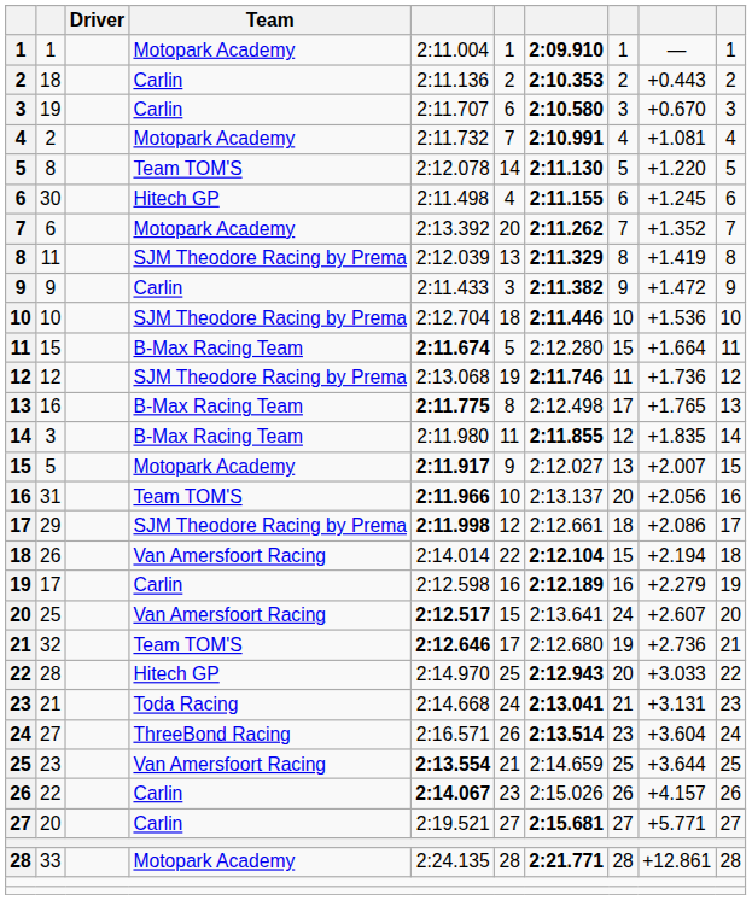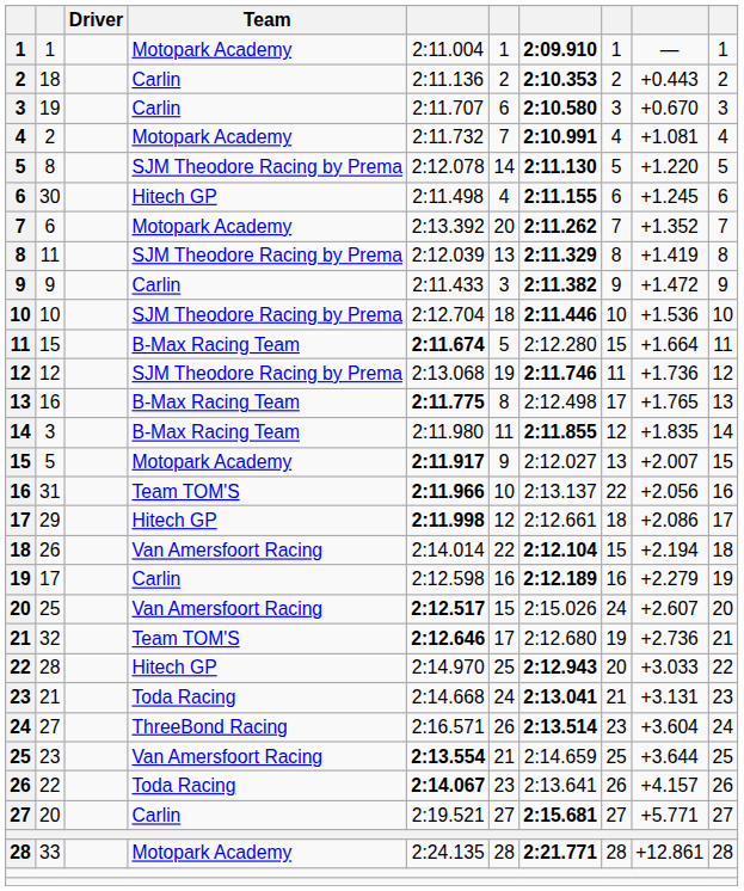row 6 | Team: Team TOM'S -> SJM Theodore Racing by Prema
row 17 | column 8: 20 -> 22
row 18 | Team: SJM Theodore Racing by Prema -> Hitech GP
row 21 | column 7: 2:13.641 -> 2:15.026
row 27 | Team: Carlin -> Toda Racing
row 27 | column 7: 2:15.026 -> 2:13.641
